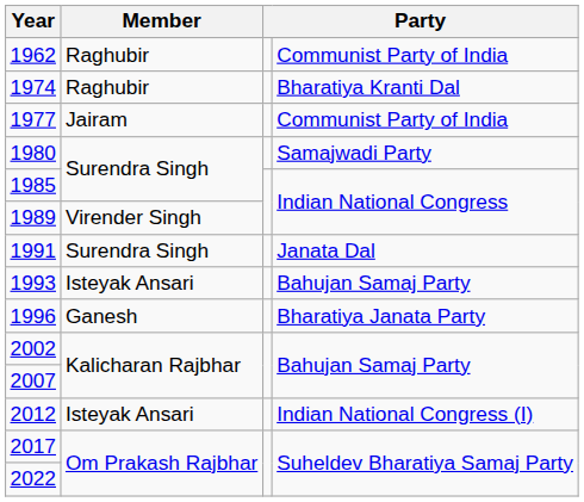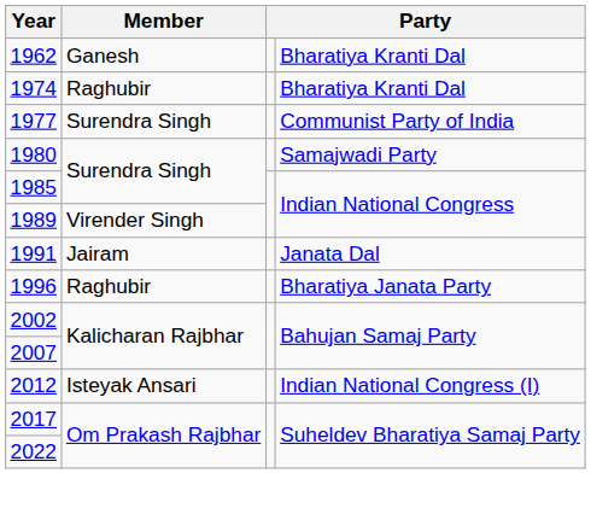1962 | Member: Raghubir -> Ganesh
1962 | column 4: Communist Party of India -> Bharatiya Kranti Dal
1977 | Member: Jairam -> Surendra Singh
1991 | Member: Surendra Singh -> Jairam
- row: 1993 | Isteyak Ansari | Bahujan Samaj Party
1996 | Member: Ganesh -> Raghubir
